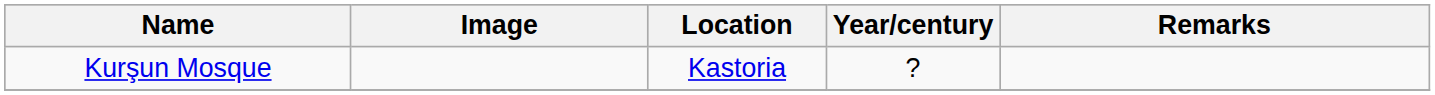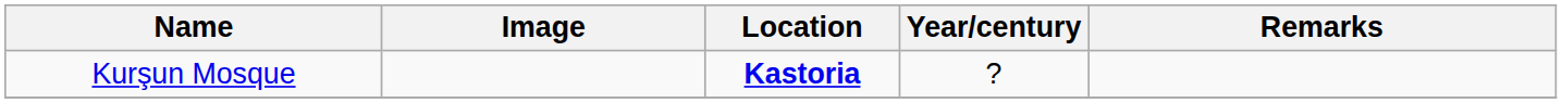Kurşun Mosque | Location: normal -> bold
